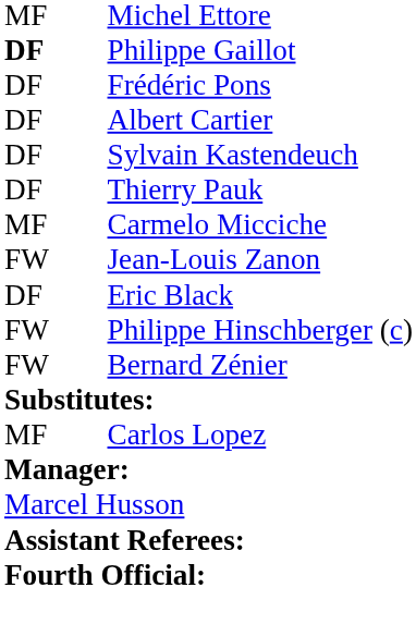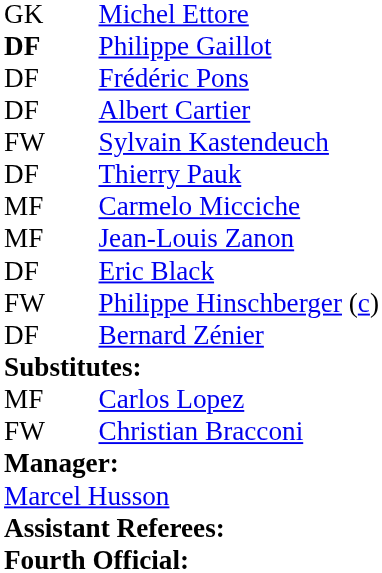Michel Ettore | column 1: MF -> GK
Sylvain Kastendeuch | column 1: DF -> FW
Jean-Louis Zanon | column 1: FW -> MF
Bernard Zénier | column 1: FW -> DF
+ row: FW | Christian Bracconi
